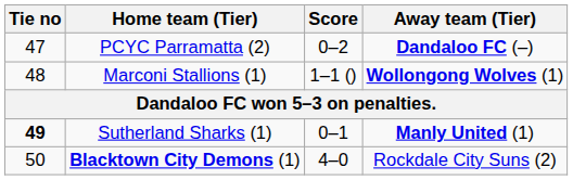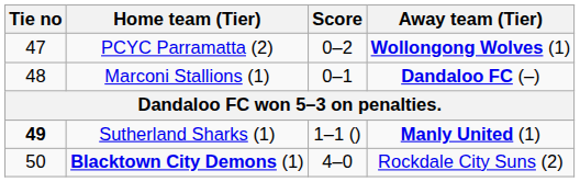PCYC Parramatta (2) | Away team (Tier): Dandaloo FC (–) -> Wollongong Wolves (1)
Marconi Stallions (1) | Score: 1–1 () -> 0–1
Marconi Stallions (1) | Away team (Tier): Wollongong Wolves (1) -> Dandaloo FC (–)
Sutherland Sharks (1) | Score: 0–1 -> 1–1 ()
